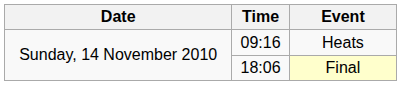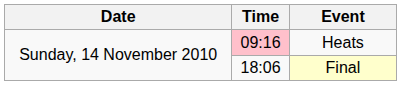Heats | Time: no background -> pink background
